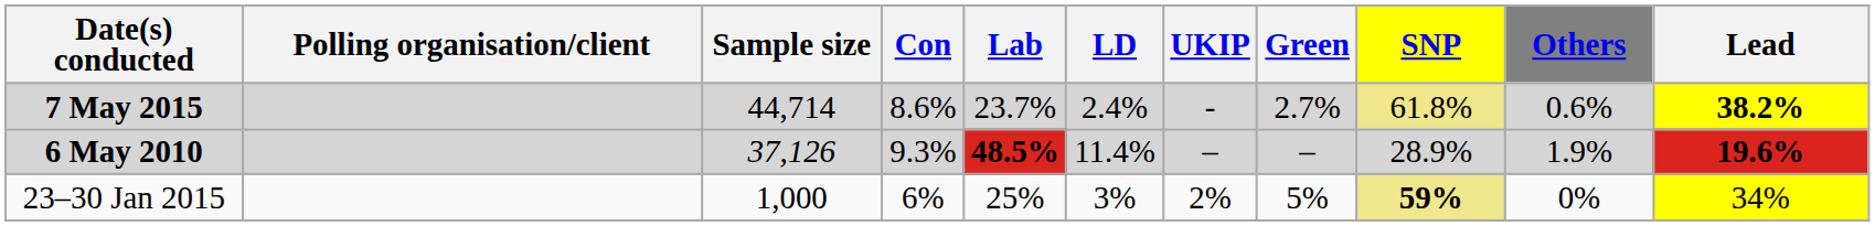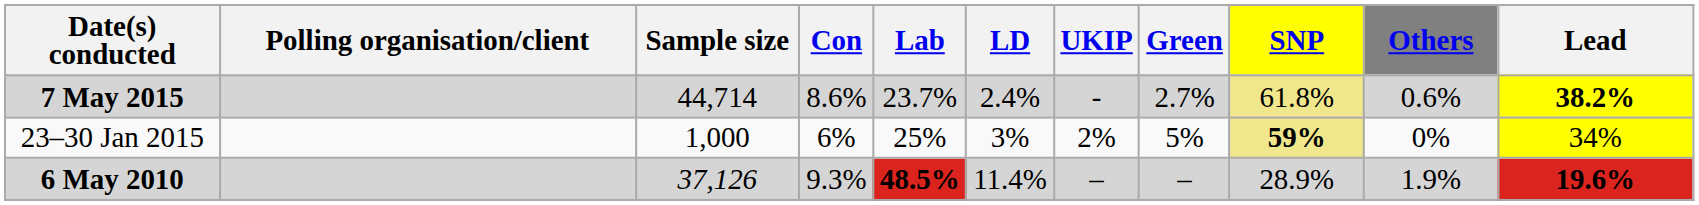rows swapped: 23–30 Jan 2015 <-> 6 May 2010
